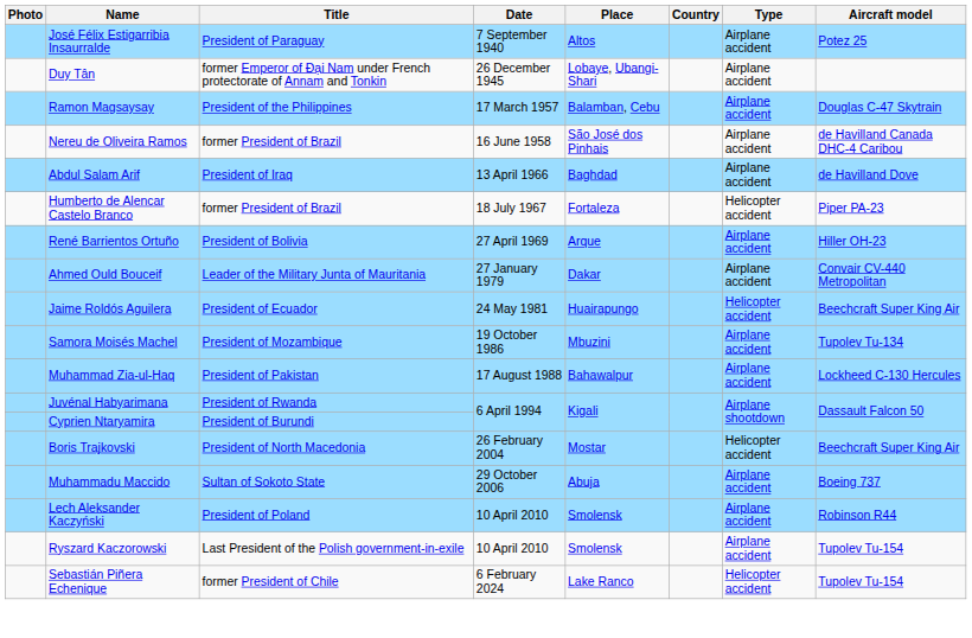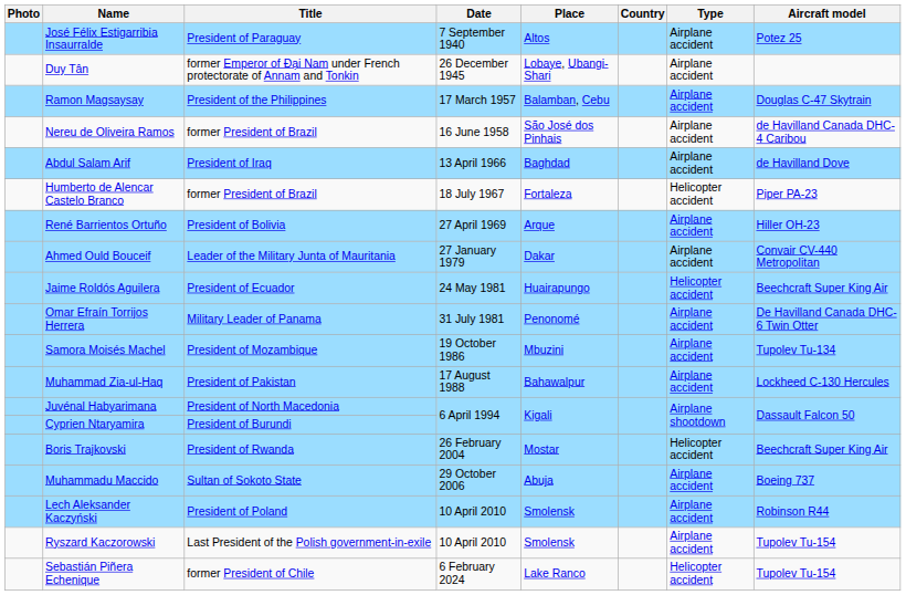+ row: Omar Efraín Torrijos Herrera | Military Leader of Panama | 31 July 1981 | Penonomé | Airplane accident | De Havilland Canada DHC-6 Twin Otter
Juvénal Habyarimana | Title: President of Rwanda -> President of North Macedonia
Boris Trajkovski | Title: President of North Macedonia -> President of Rwanda
